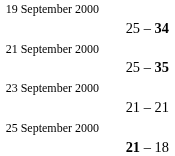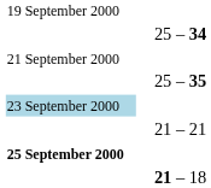23 September 2000 | column 1: no background -> lightblue background
25 September 2000 | column 1: normal -> bold
